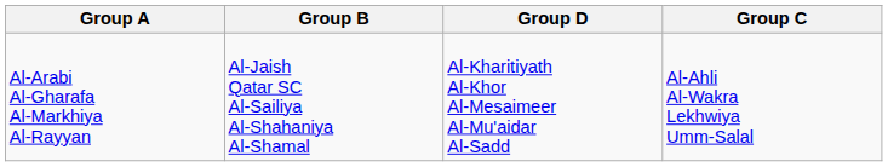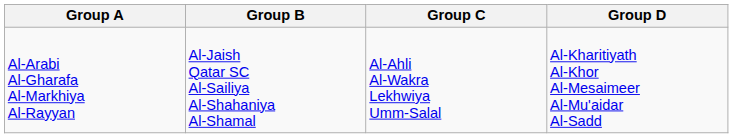columns swapped: Group C <-> Group D
